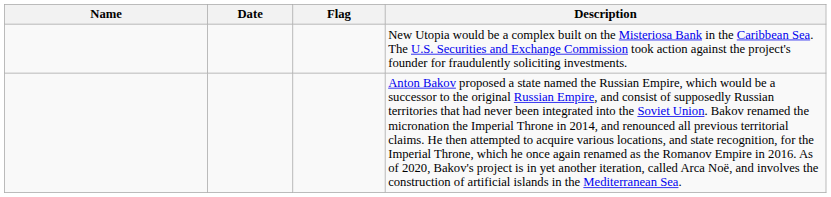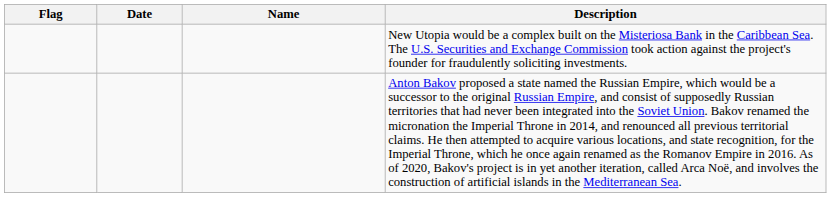columns swapped: Flag <-> Name
